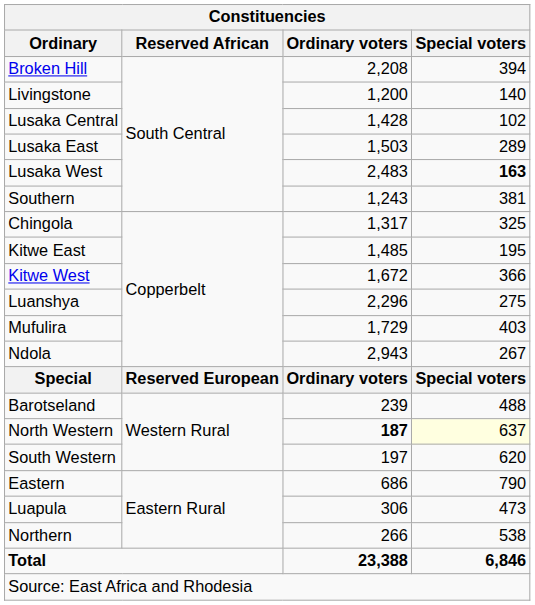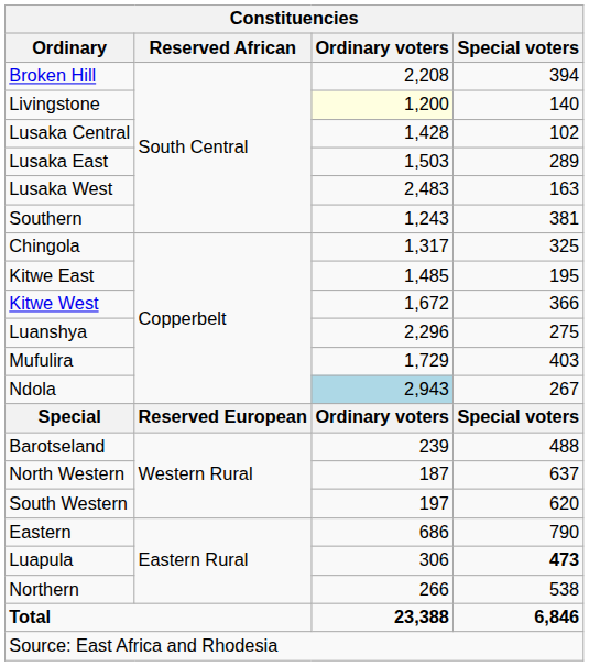Livingstone | Ordinary voters: no background -> lightyellow background
Lusaka West | Special voters: bold -> normal
Ndola | Ordinary voters: no background -> lightblue background
North Western | Ordinary voters: bold -> normal
North Western | Special voters: lightyellow background -> no background
Luapula | Special voters: normal -> bold
